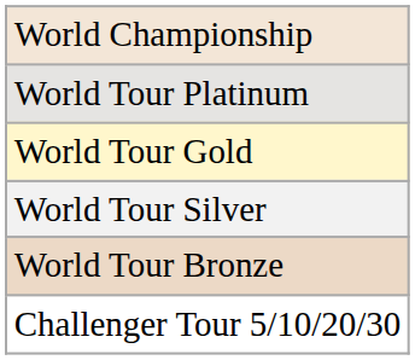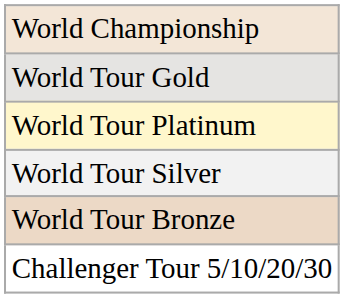row 2 | column 1: World Tour Platinum -> World Tour Gold
row 3 | column 1: World Tour Gold -> World Tour Platinum
